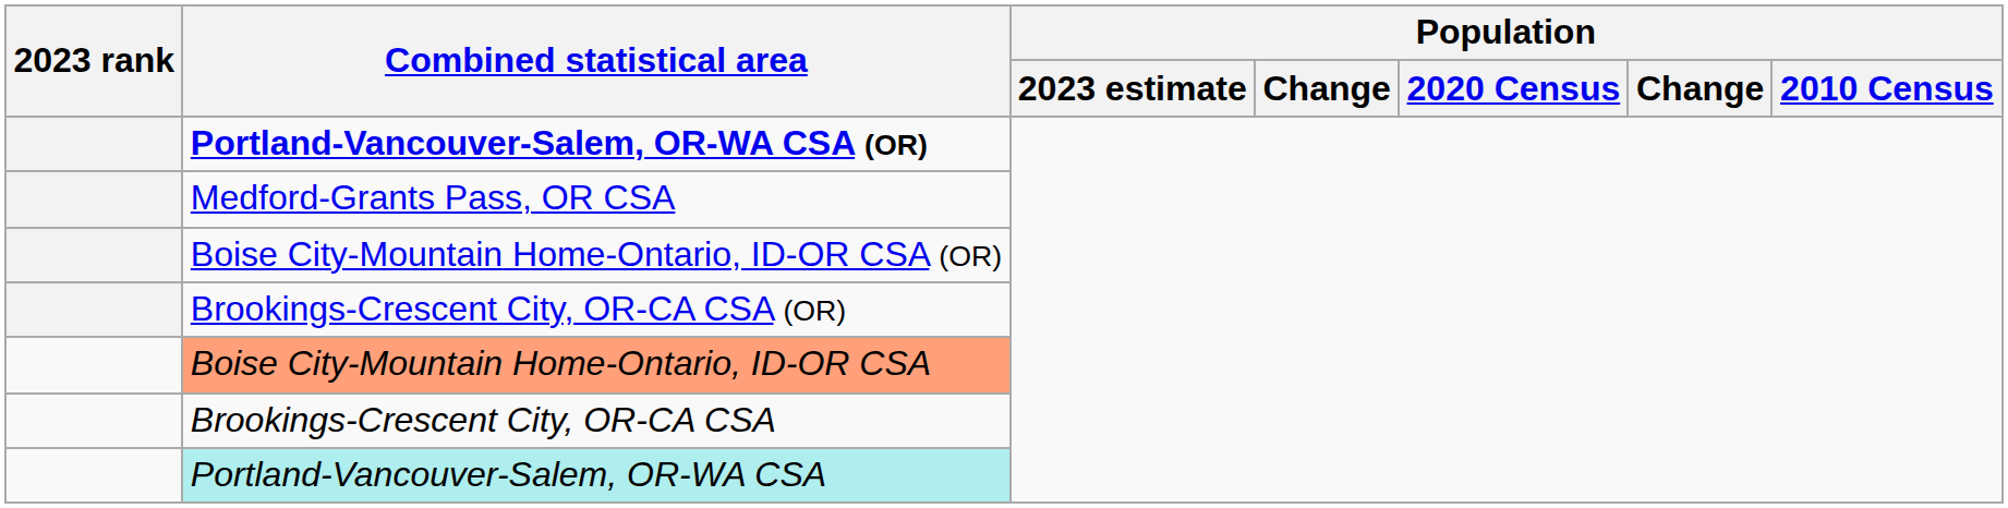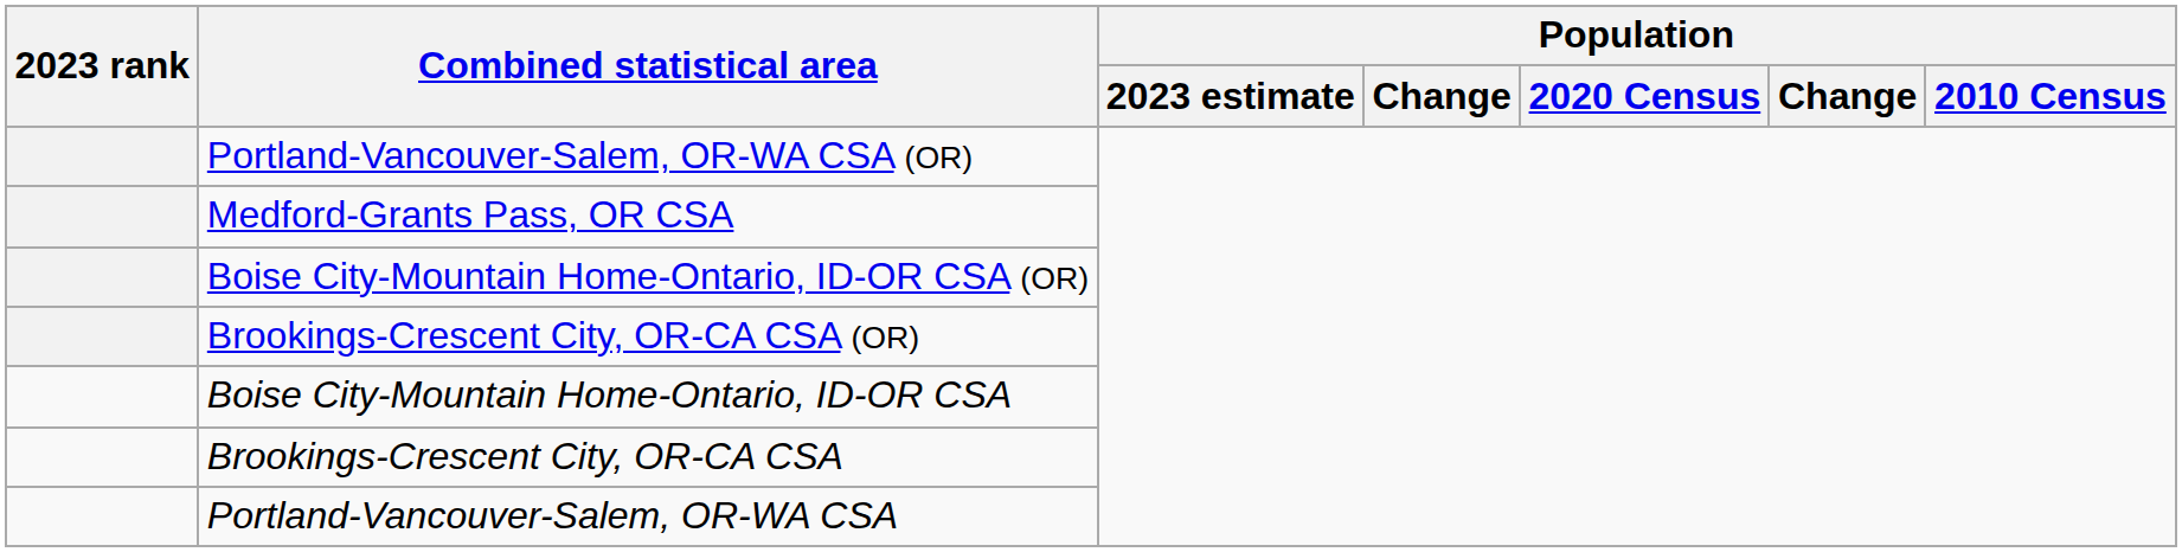Portland-Vancouver-Salem, OR-WA CSA (OR) | Combined statistical area: bold -> normal
Boise City-Mountain Home-Ontario, ID-OR CSA | Combined statistical area: lightsalmon background -> no background
Portland-Vancouver-Salem, OR-WA CSA | Combined statistical area: paleturquoise background -> no background
